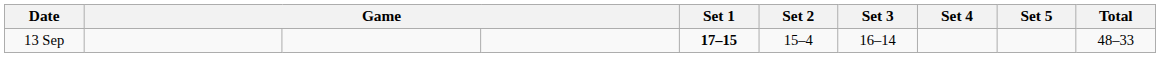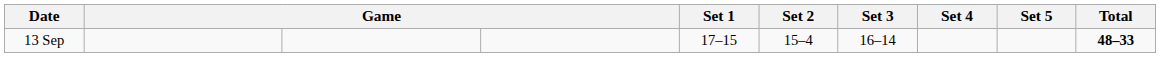13 Sep | Set 1: bold -> normal
13 Sep | Total: normal -> bold
